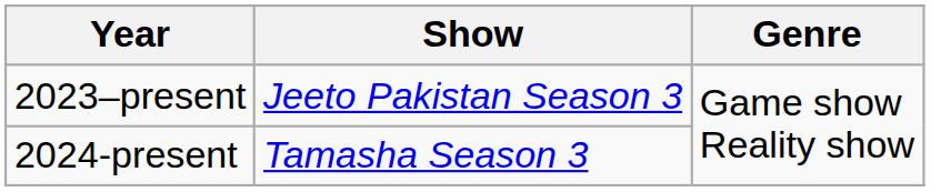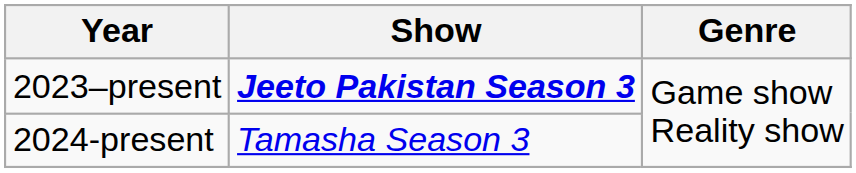2023–present | Show: normal -> bold
